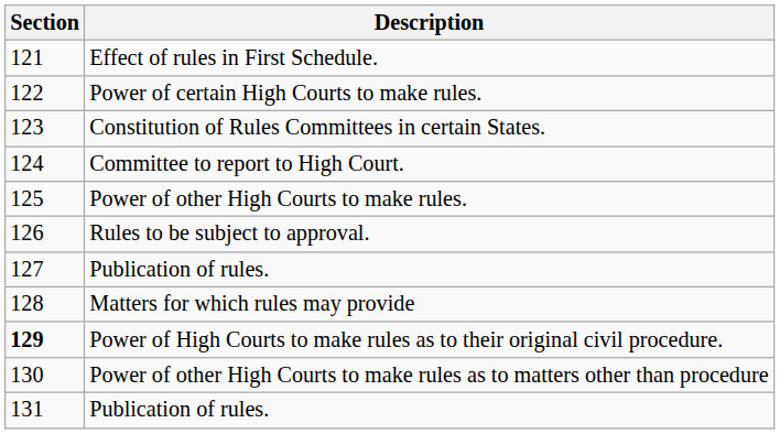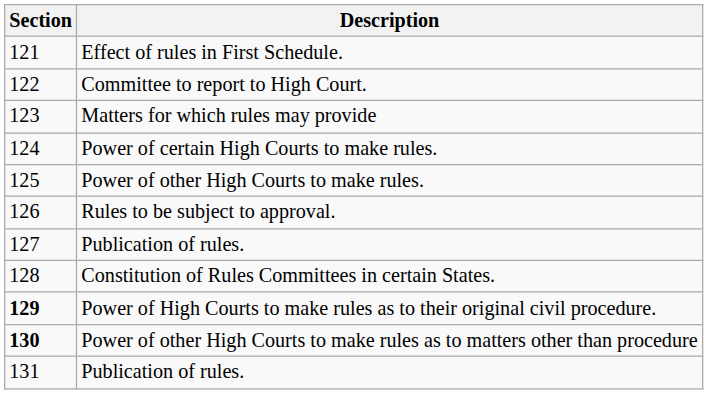row 3 | Description: Power of certain High Courts to make rules. -> Committee to report to High Court.
row 4 | Description: Constitution of Rules Committees in certain States. -> Matters for which rules may provide
row 5 | Description: Committee to report to High Court. -> Power of certain High Courts to make rules.
row 9 | Description: Matters for which rules may provide -> Constitution of Rules Committees in certain States.
row 11 | Section: normal -> bold
